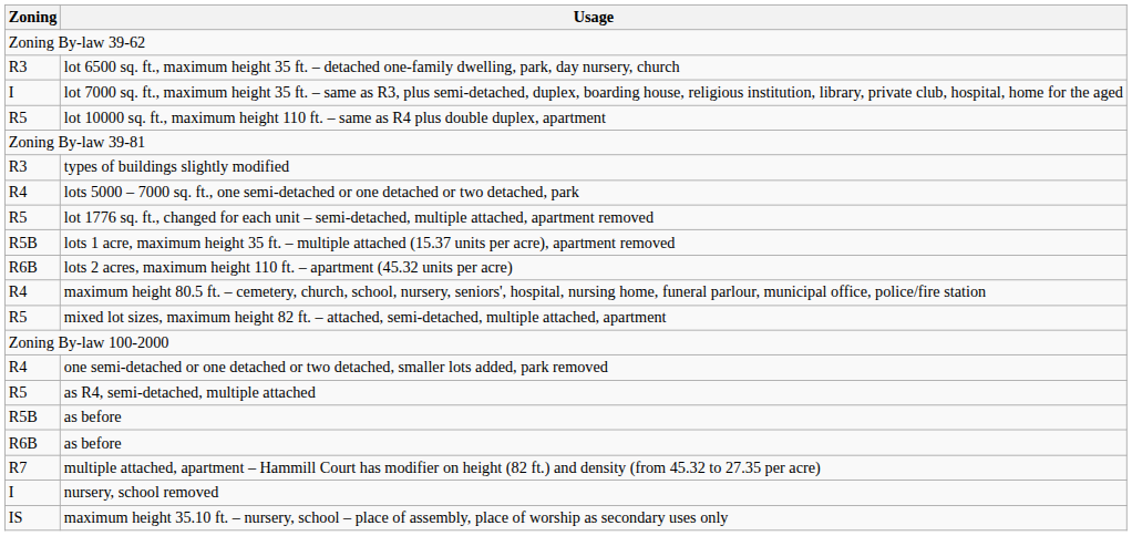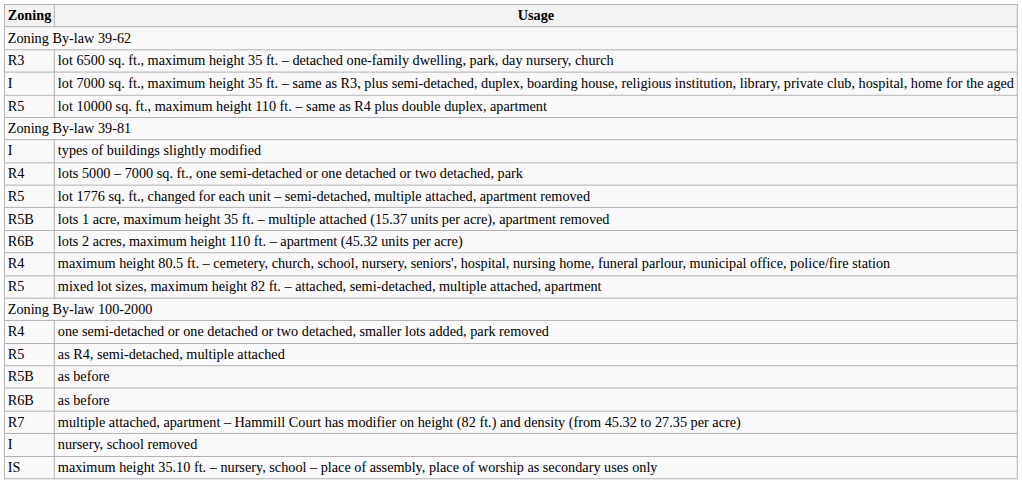row 7 | Zoning: R3 -> I
